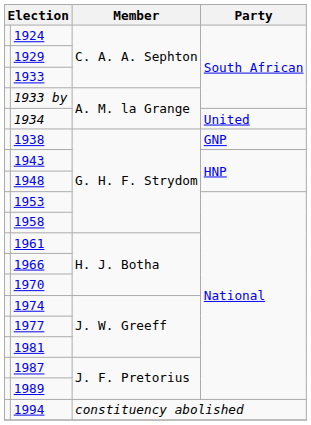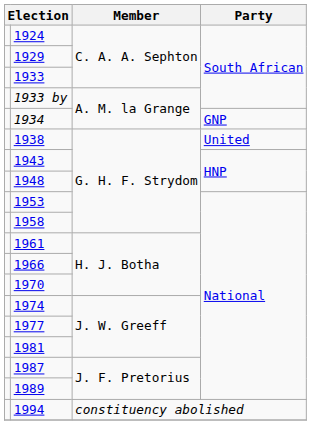1934 | Party: United -> GNP
1938 | Party: GNP -> United
